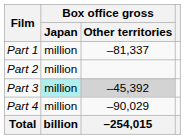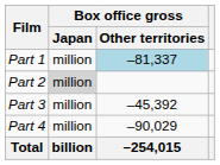Part 1 | Box office gross / Other territories: no background -> lightblue background
Part 2 | Box office gross / Japan: no background -> lightgrey background
Part 3 | Box office gross / Japan: paleturquoise background -> no background
Part 3 | Box office gross / Other territories: lightgrey background -> no background
